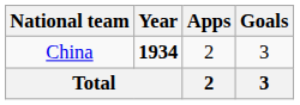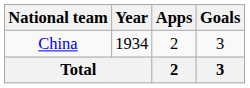China | Year: bold -> normal
